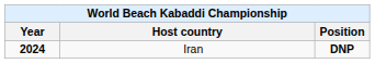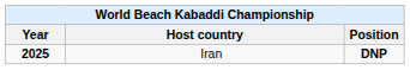Iran | Year: 2024 -> 2025
